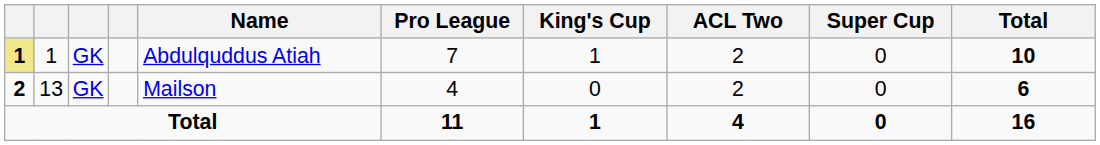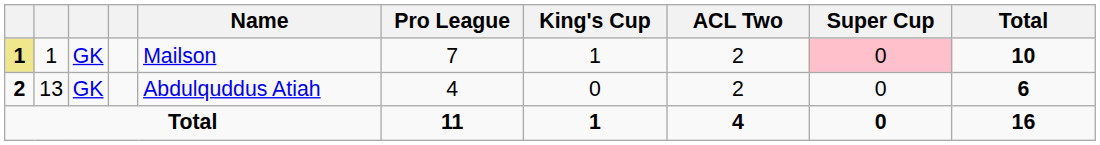row 2 | Name: Abdulquddus Atiah -> Mailson
row 2 | Super Cup: no background -> pink background
row 3 | Name: Mailson -> Abdulquddus Atiah
